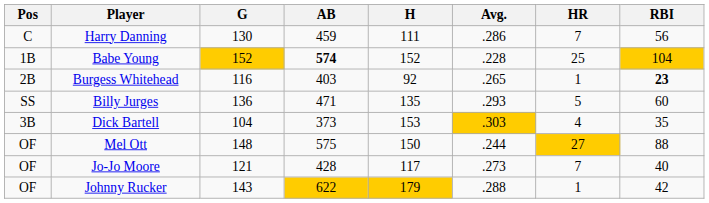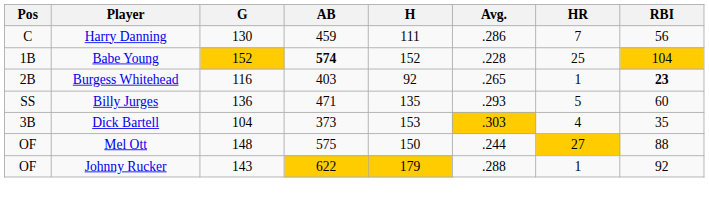- row: OF | Jo-Jo Moore | 121 | 428 | 117 | .273 | 7 | 40
Johnny Rucker | RBI: 42 -> 92
